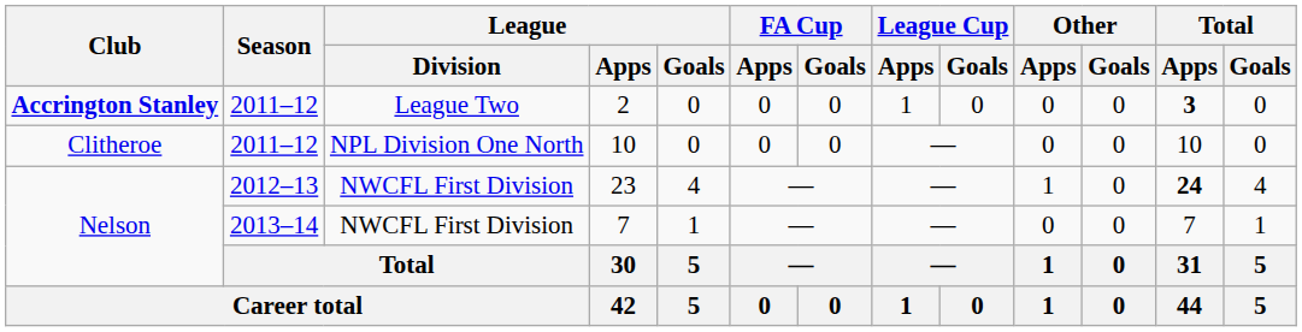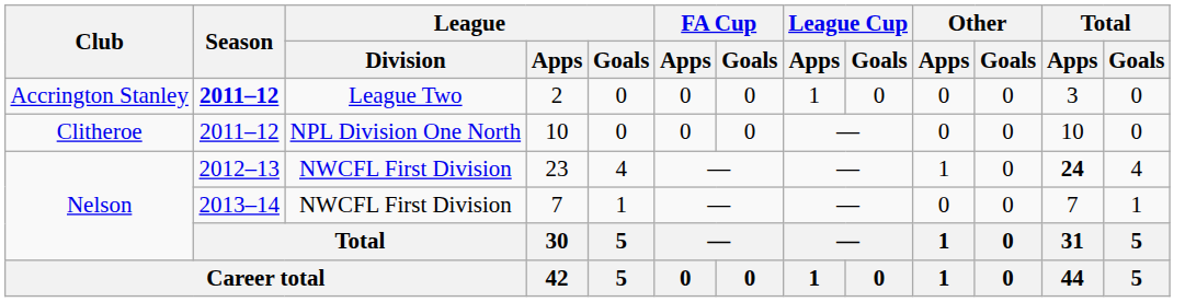2 | Club: bold -> normal
2 | Season: normal -> bold
2 | Total / Apps: bold -> normal
